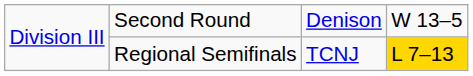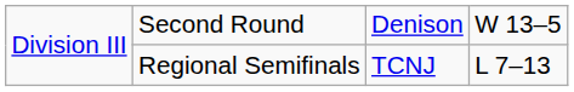Division III / Regional Semifinals | column 4: gold background -> no background
